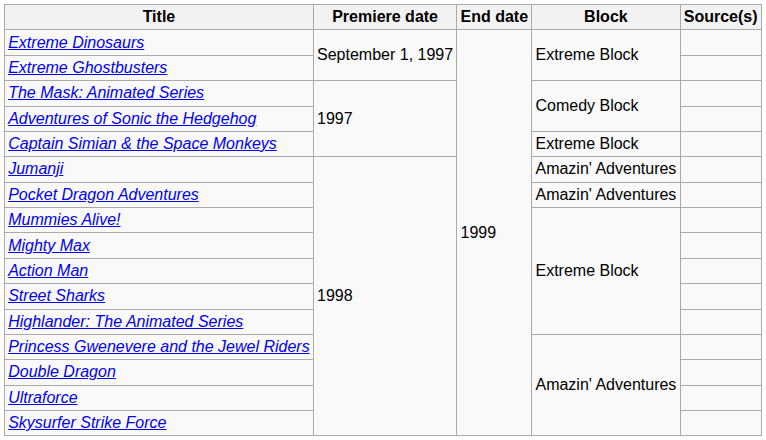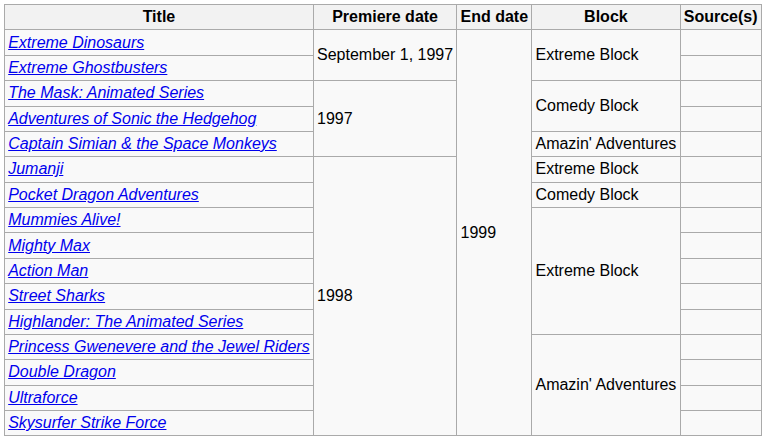Captain Simian & the Space Monkeys | Block: Extreme Block -> Amazin' Adventures
Jumanji | Block: Amazin' Adventures -> Extreme Block
Pocket Dragon Adventures | Block: Amazin' Adventures -> Comedy Block
